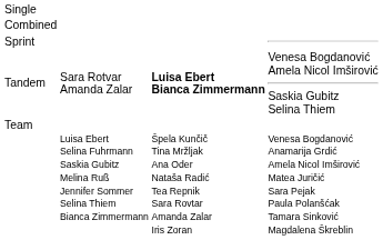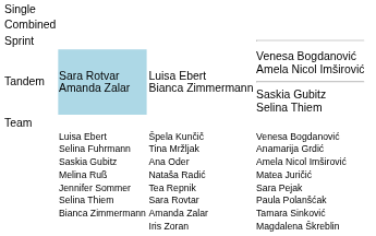Tandem | column 2: no background -> lightblue background
Tandem | column 3: bold -> normal
